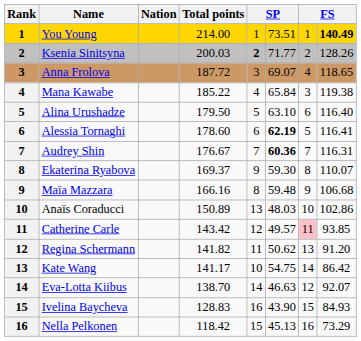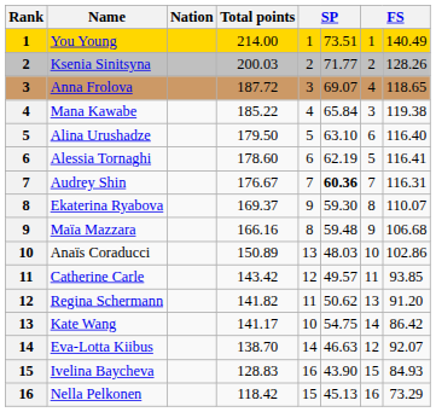You Young | column 8: bold -> normal
Ksenia Sinitsyna | column 5: bold -> normal
Alessia Tornaghi | column 6: bold -> normal
Catherine Carle | column 7: pink background -> no background
